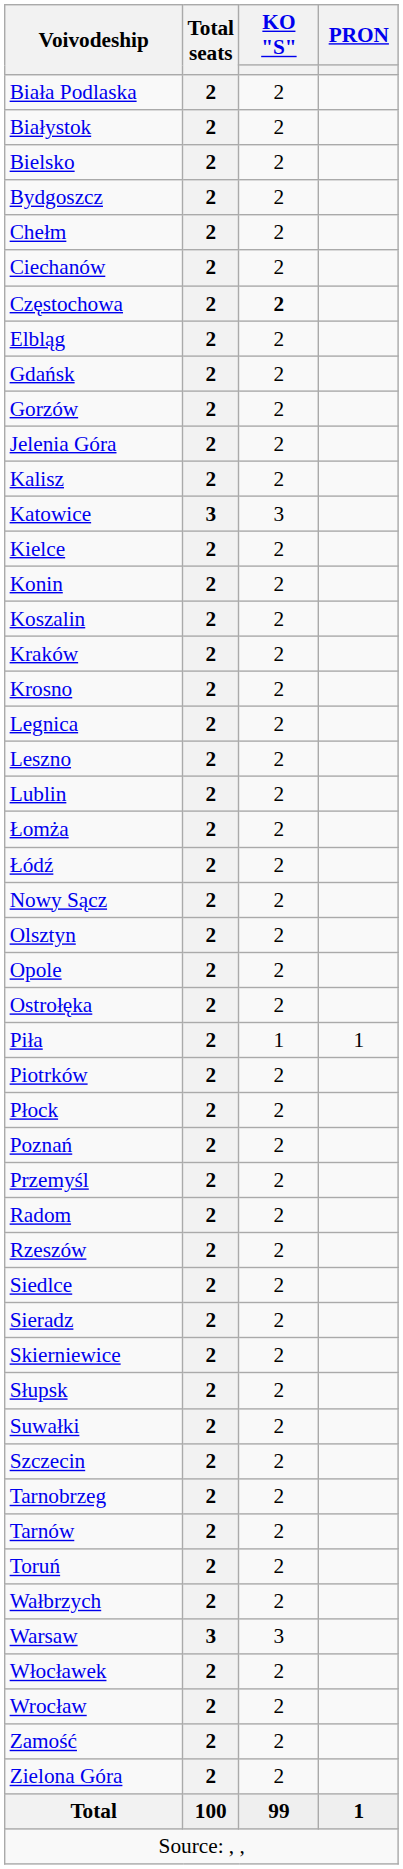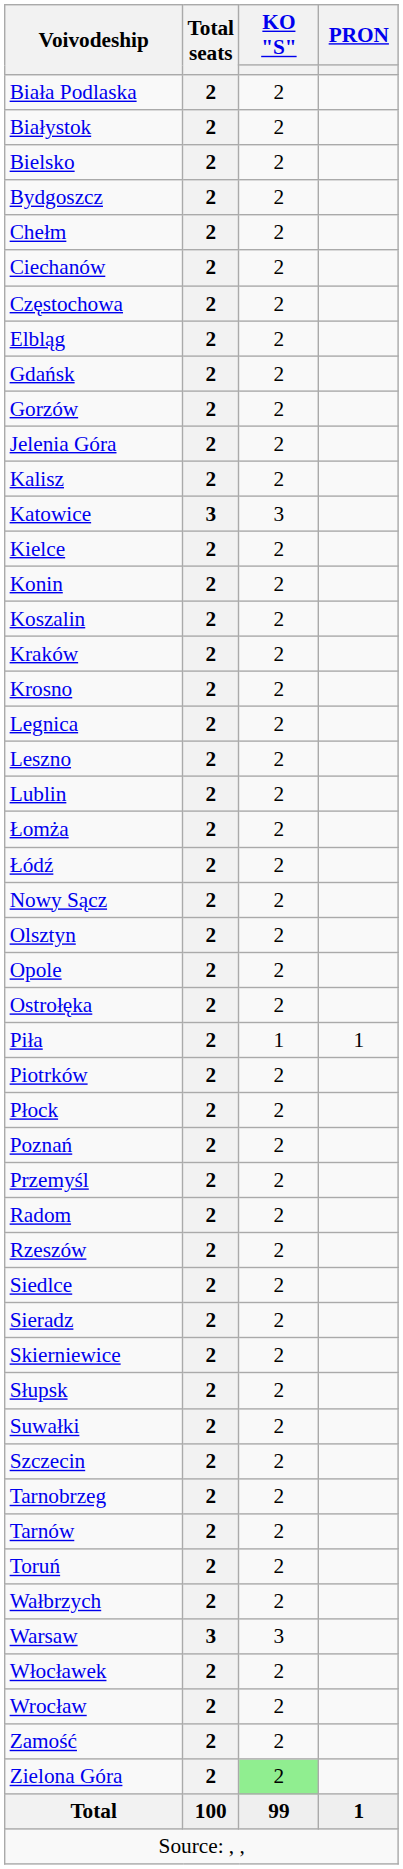Częstochowa | KO "S": bold -> normal
Zielona Góra | KO "S": no background -> lightgreen background
